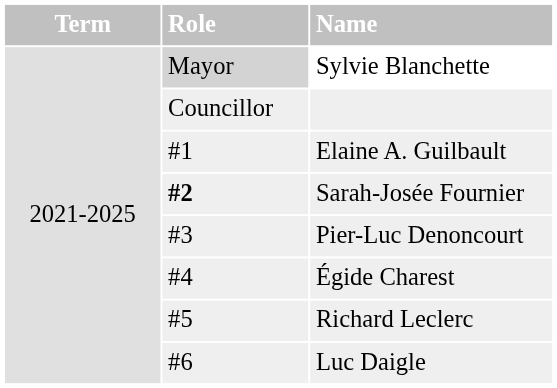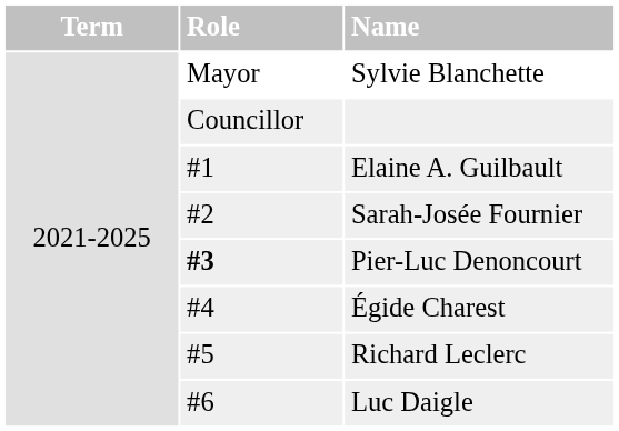Sylvie Blanchette | Role: lightgrey background -> no background
Sarah-Josée Fournier | Role: bold -> normal
Pier-Luc Denoncourt | Role: normal -> bold
